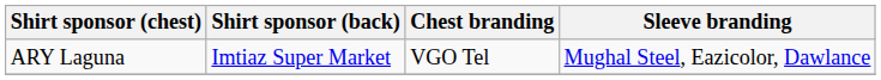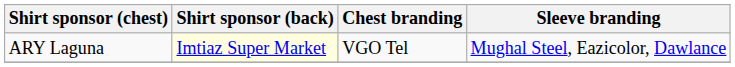ARY Laguna | Shirt sponsor (back): no background -> lightyellow background
